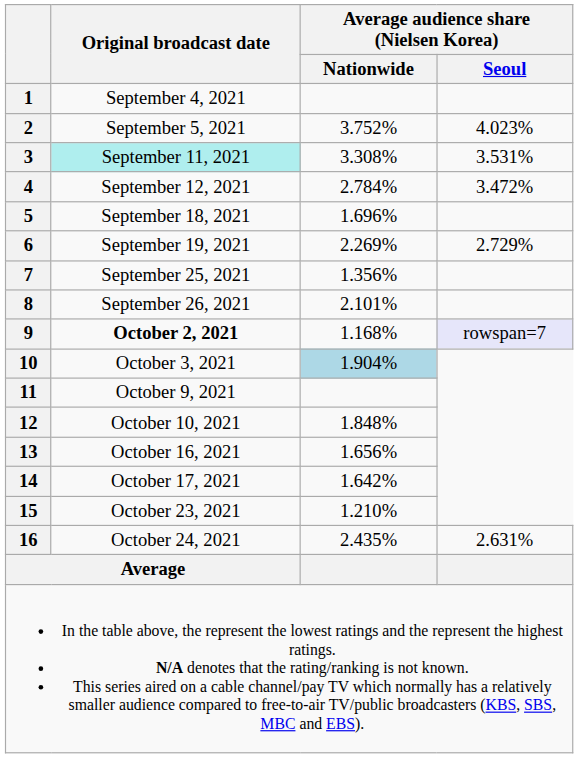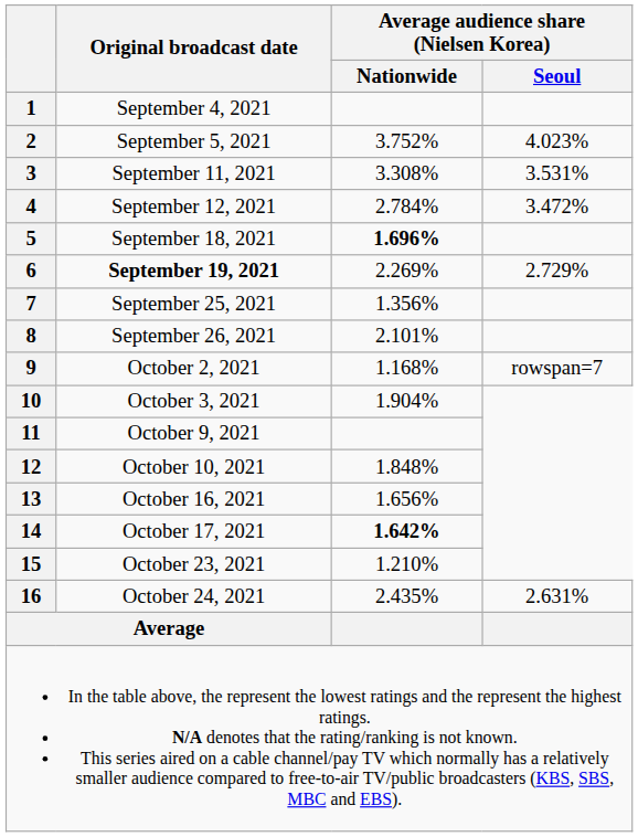3 | Original broadcast date: paleturquoise background -> no background
5 | Average audience share (Nielsen Korea) / Nationwide: normal -> bold
6 | Original broadcast date: normal -> bold
9 | Original broadcast date: bold -> normal
9 | Average audience share (Nielsen Korea) / Seoul: lavender background -> no background
10 | Average audience share (Nielsen Korea) / Nationwide: lightblue background -> no background
14 | Average audience share (Nielsen Korea) / Nationwide: normal -> bold
